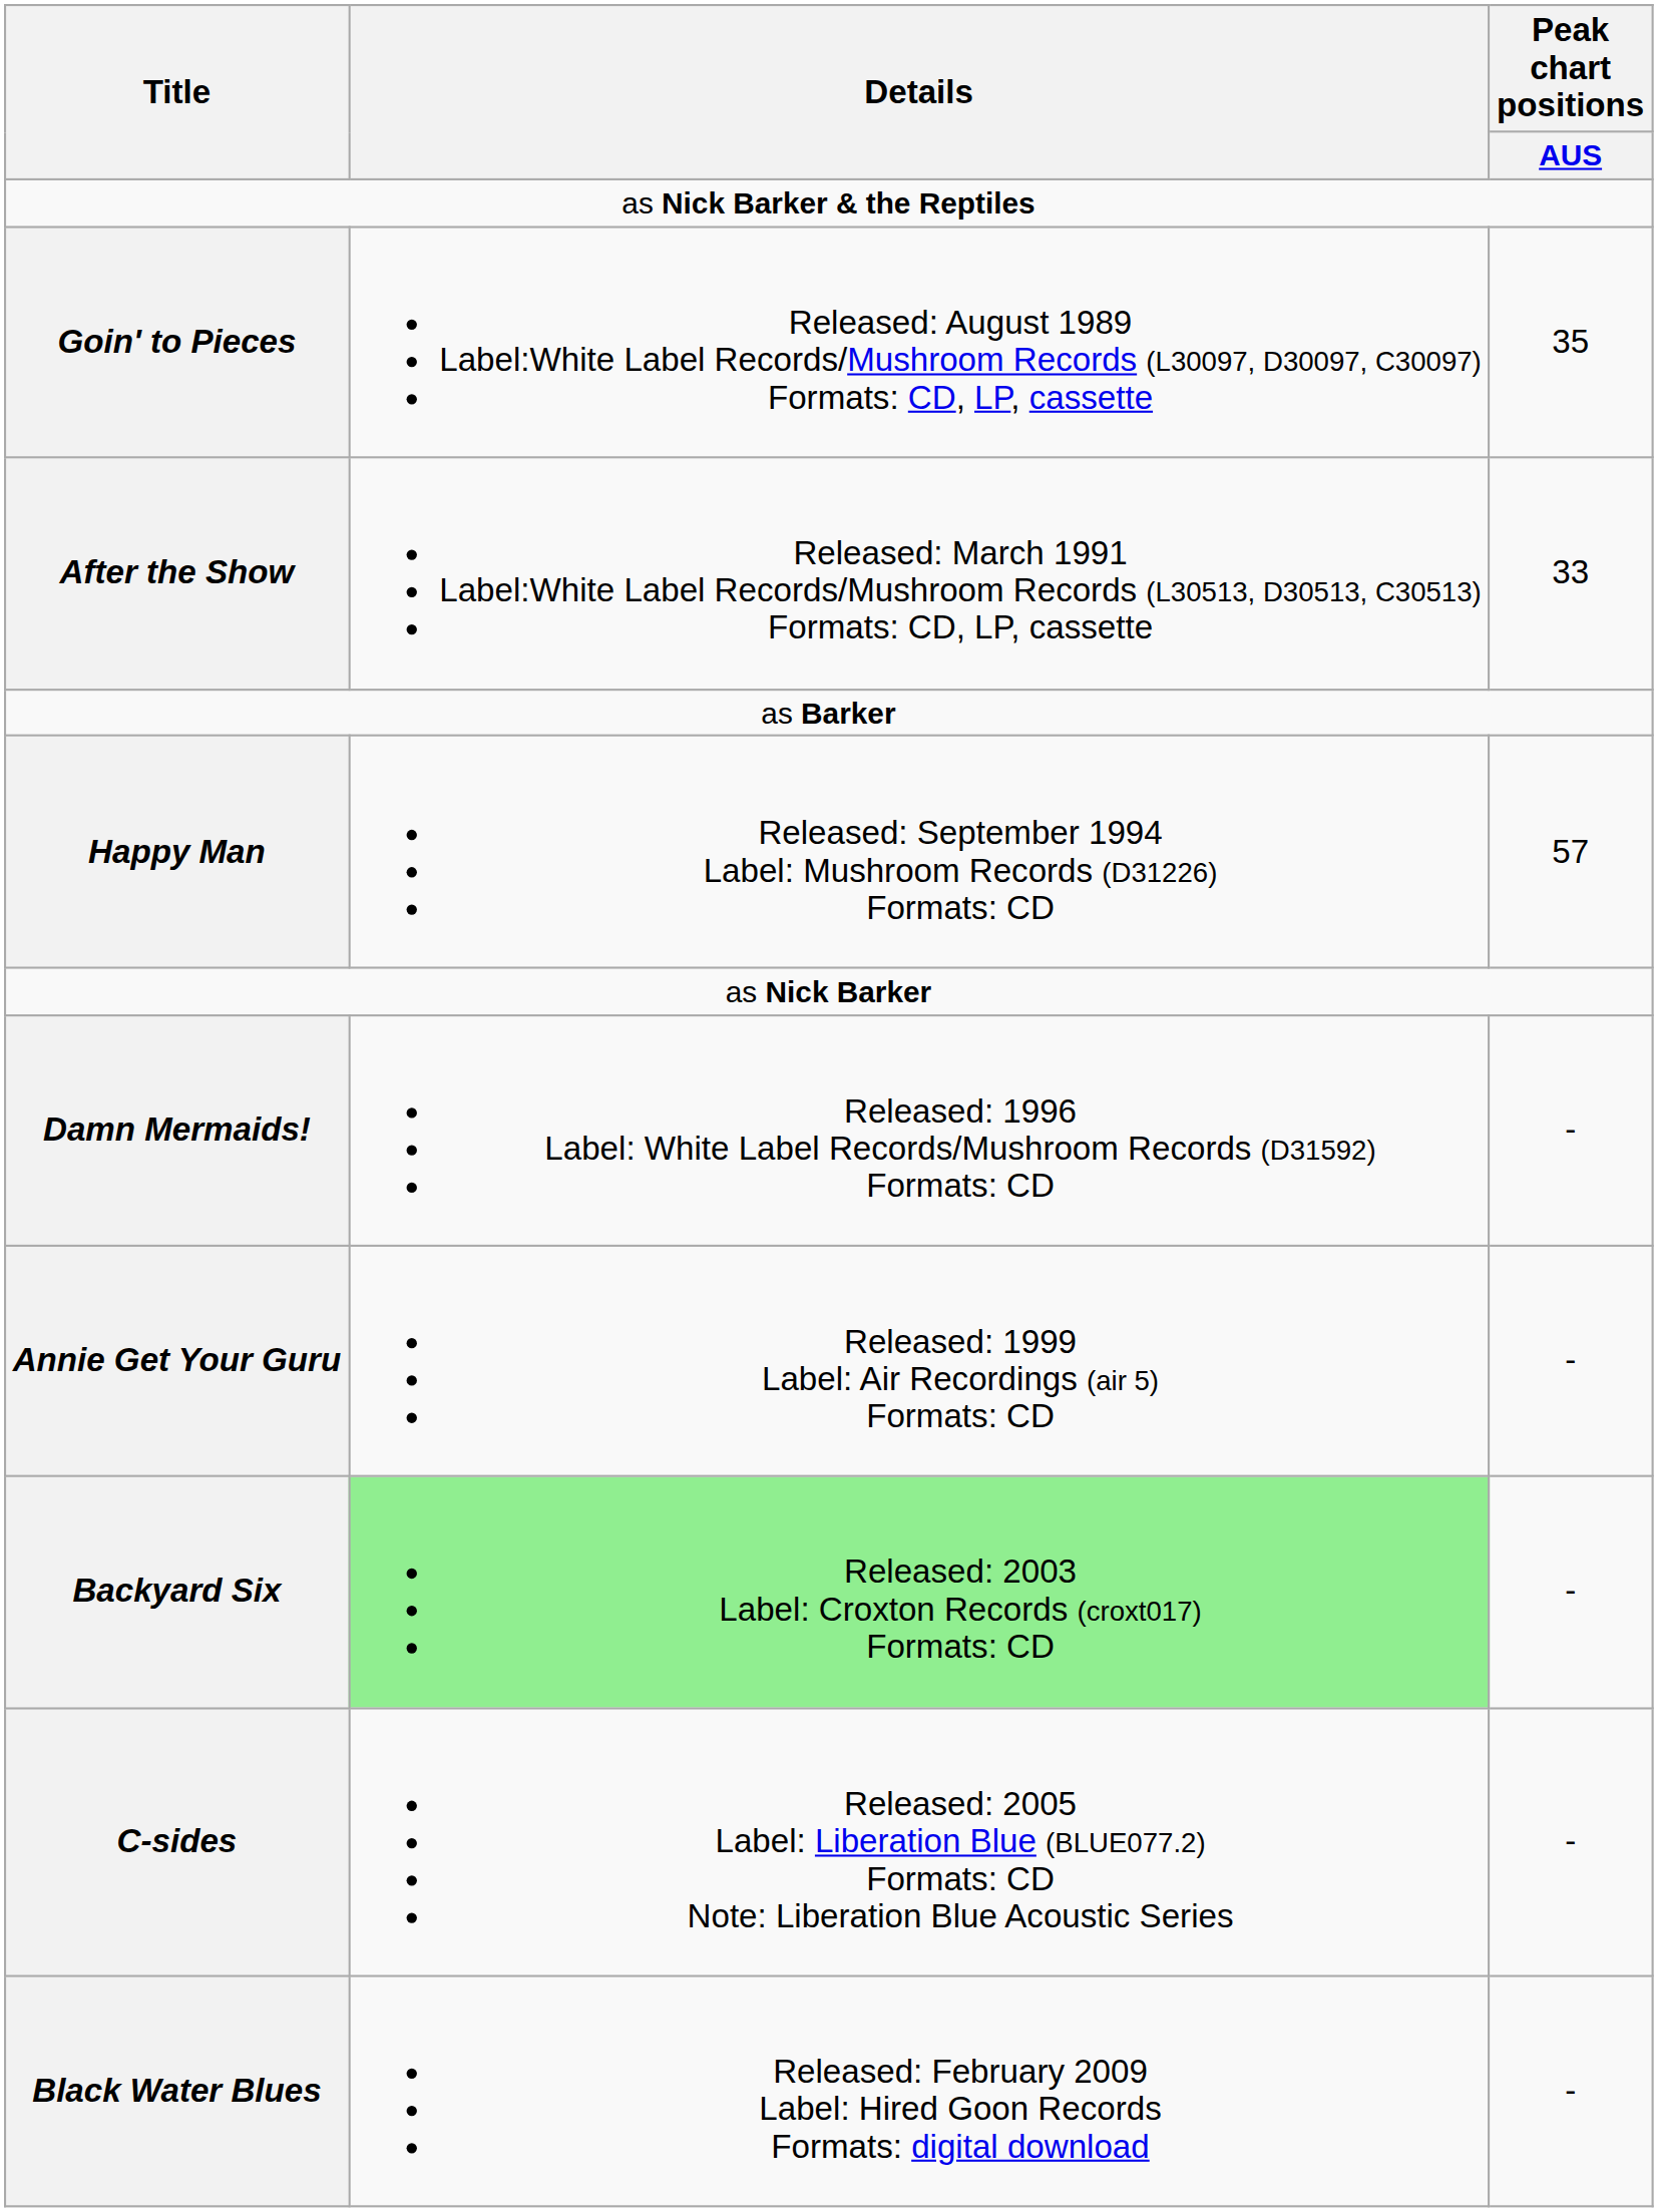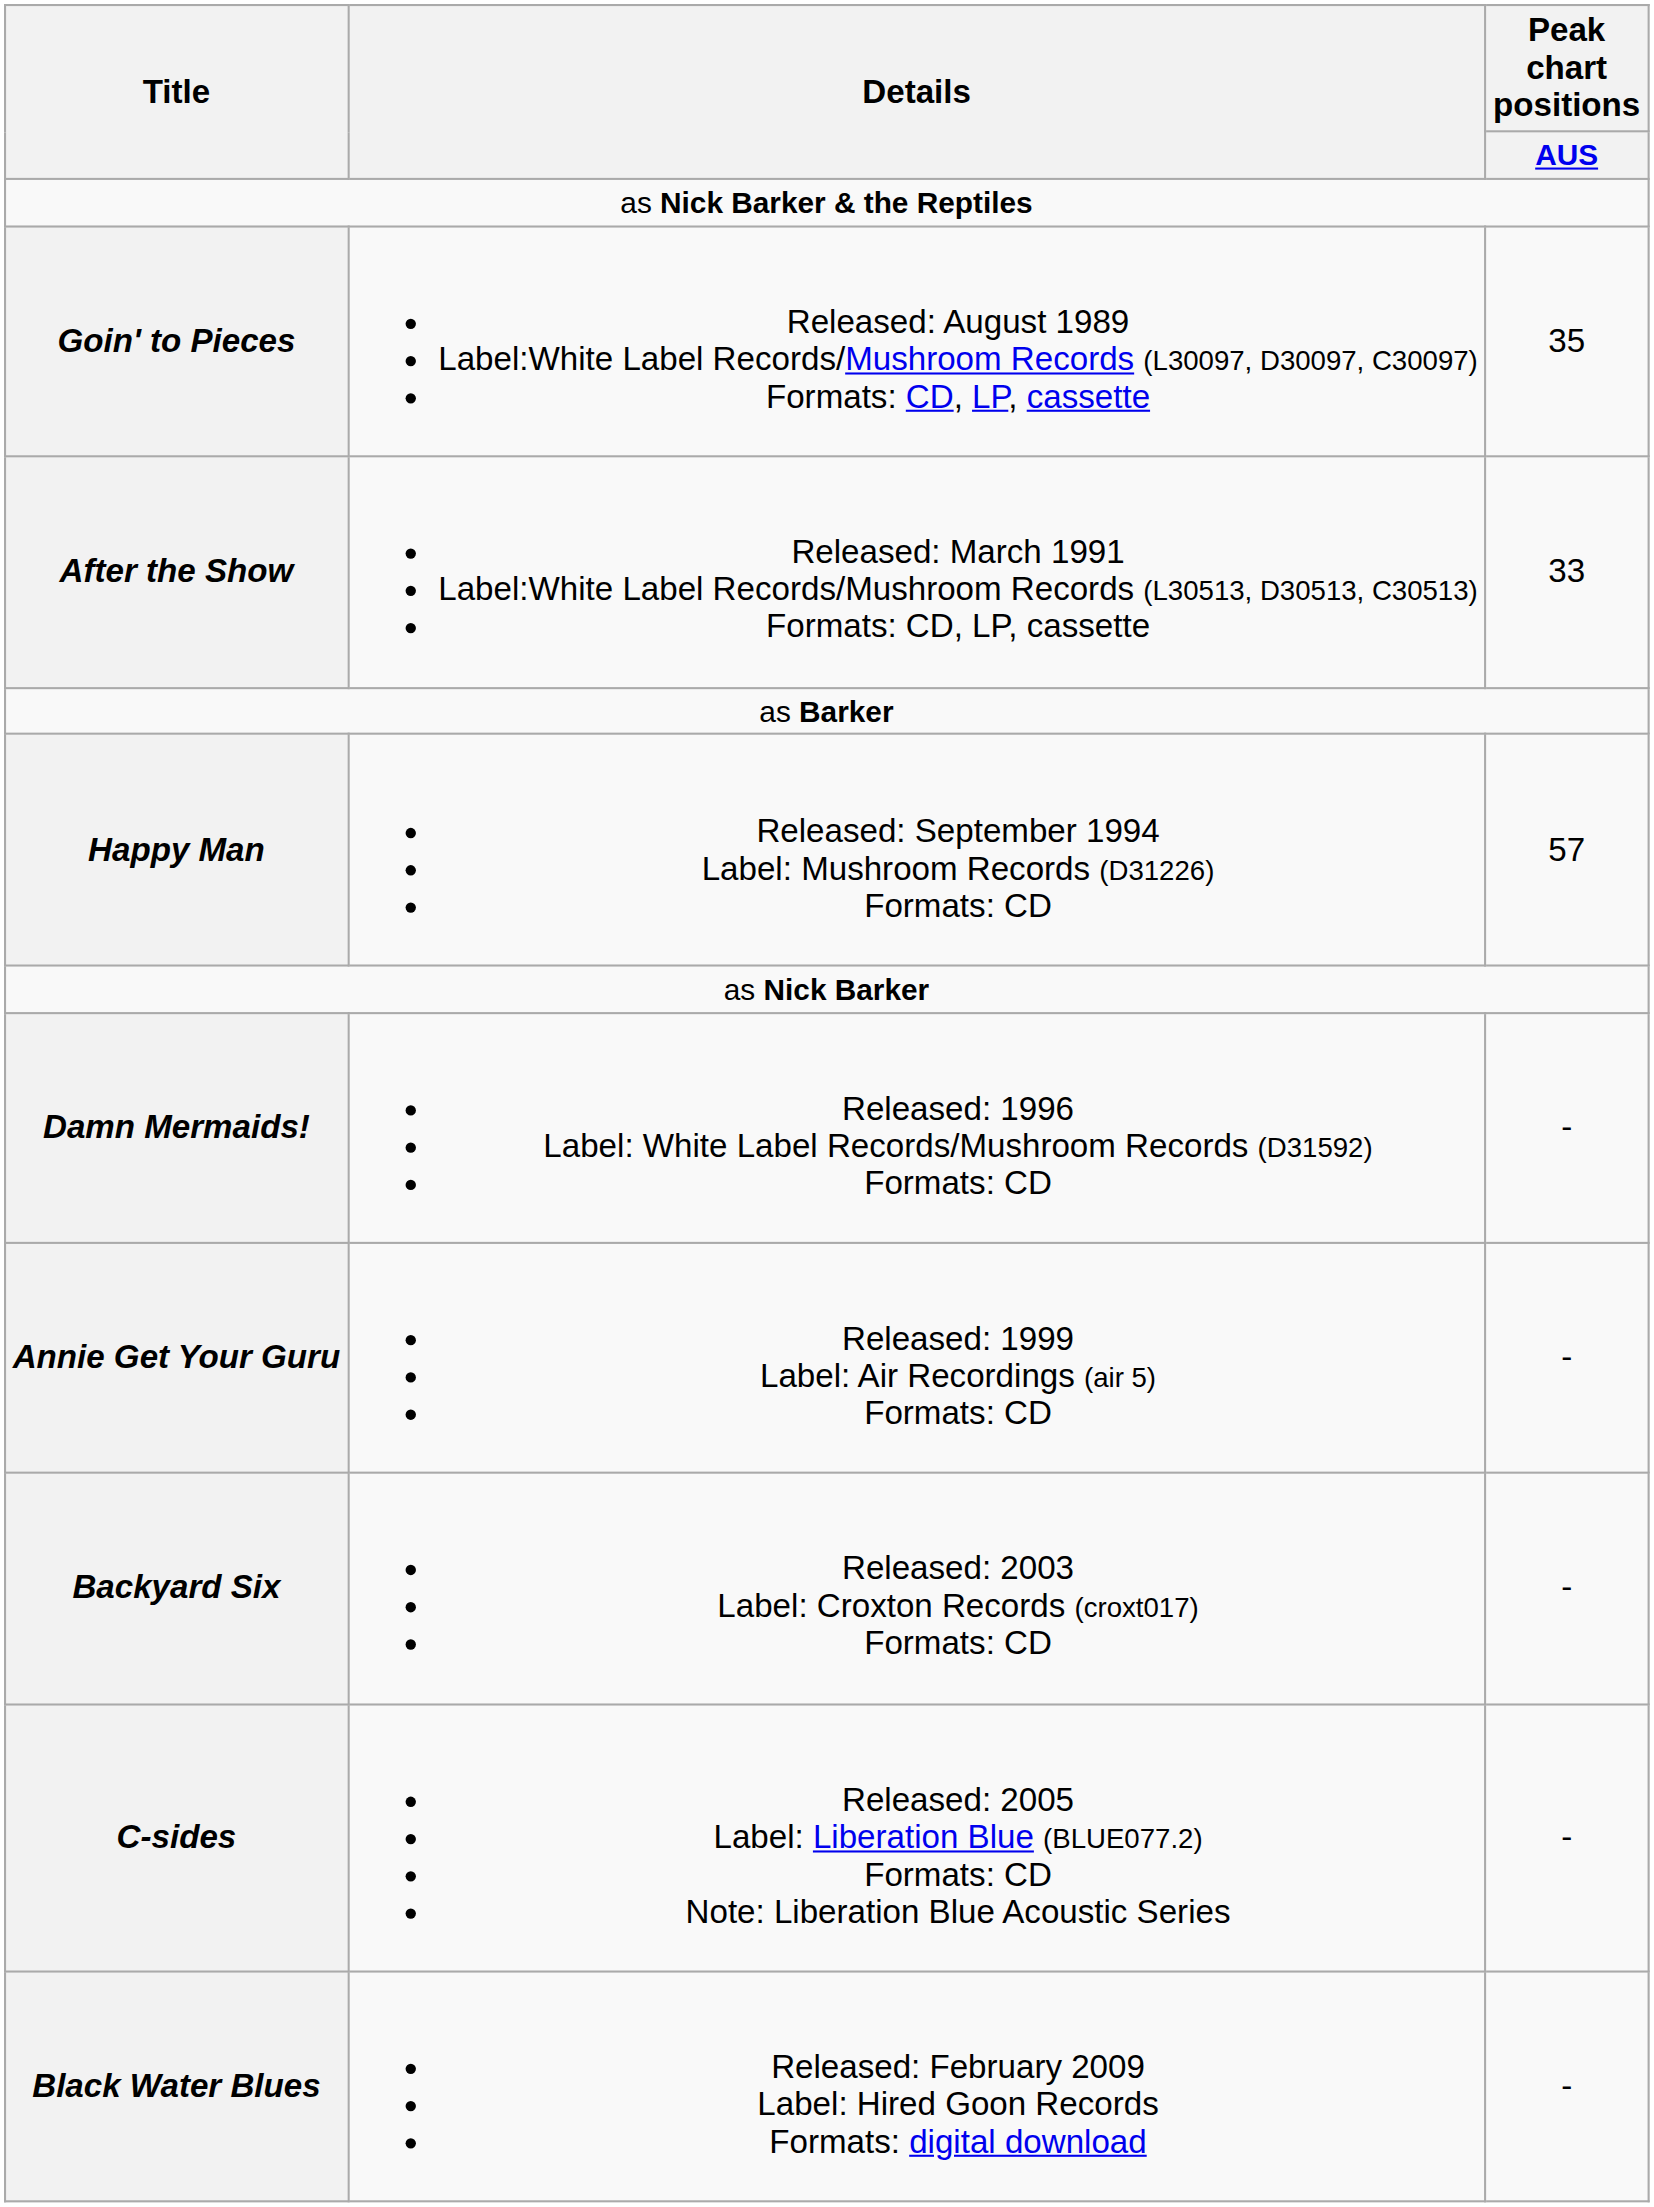Backyard Six | Details: lightgreen background -> no background
